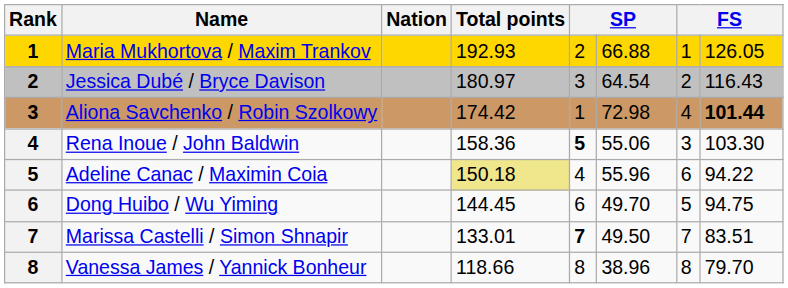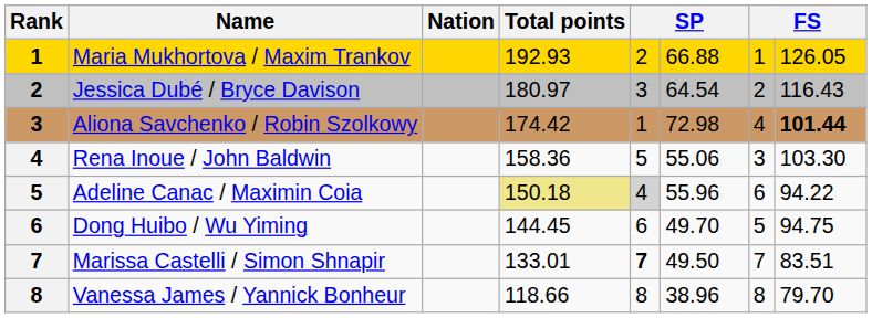Rena Inoue / John Baldwin | column 5: bold -> normal
Adeline Canac / Maximin Coia | column 5: no background -> lightgrey background
